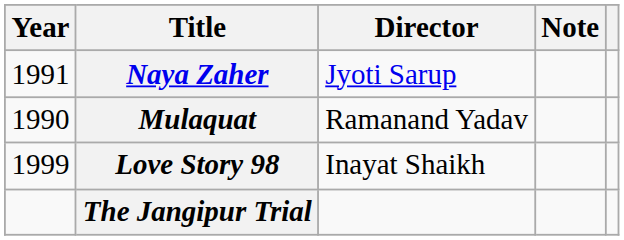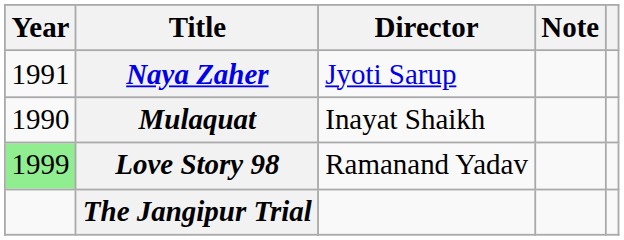Mulaquat | Director: Ramanand Yadav -> Inayat Shaikh
Love Story 98 | Year: no background -> lightgreen background
Love Story 98 | Director: Inayat Shaikh -> Ramanand Yadav
